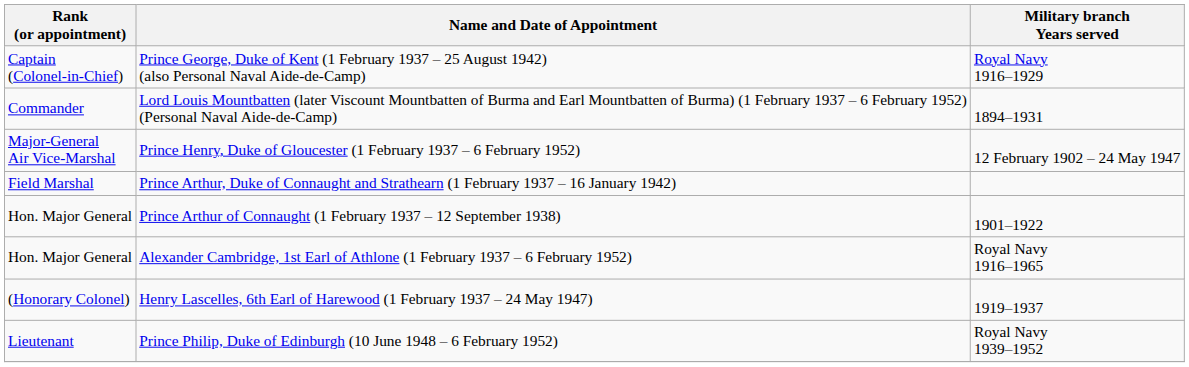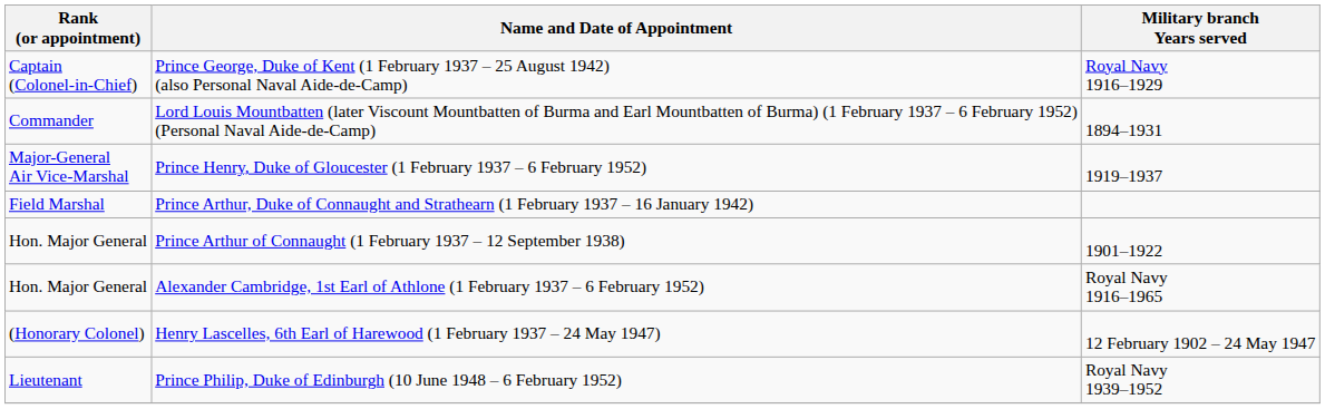row 4 | Military branch Years served: 12 February 1902 – 24 May 1947 -> 1919–1937
row 8 | Military branch Years served: 1919–1937 -> 12 February 1902 – 24 May 1947
